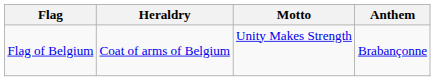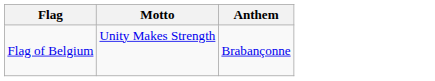- column: Heraldry | Coat of arms of Belgium
